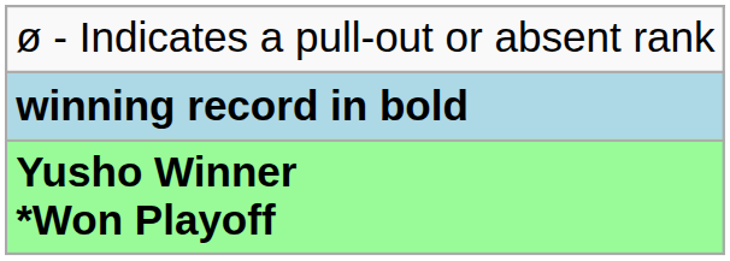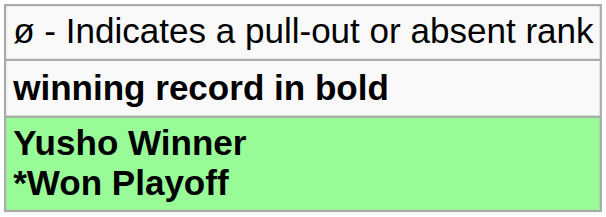row 2 | column 1: lightblue background -> no background
